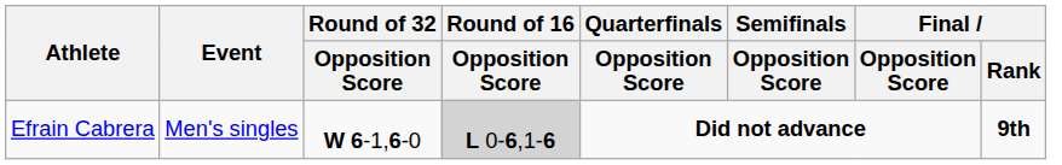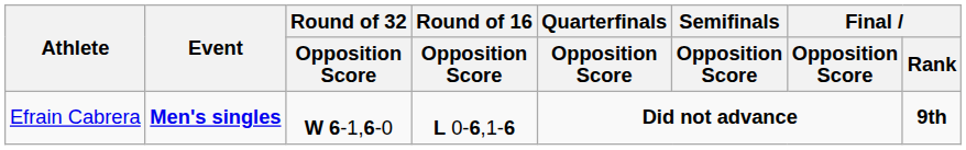Efrain Cabrera | Event: normal -> bold
Efrain Cabrera | Round of 16 / Opposition Score: lightgrey background -> no background
